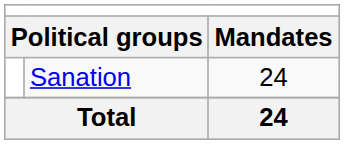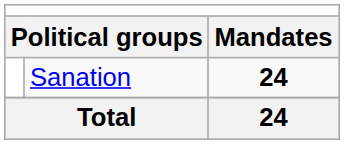Sanation | Mandates: normal -> bold
